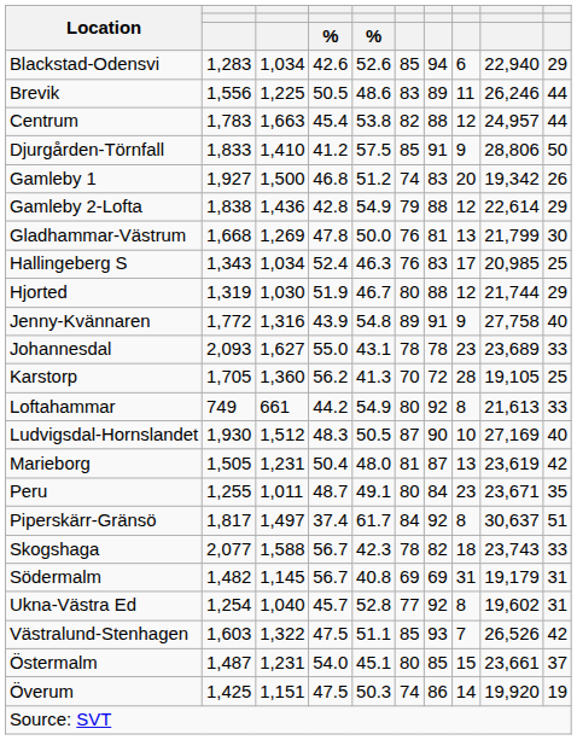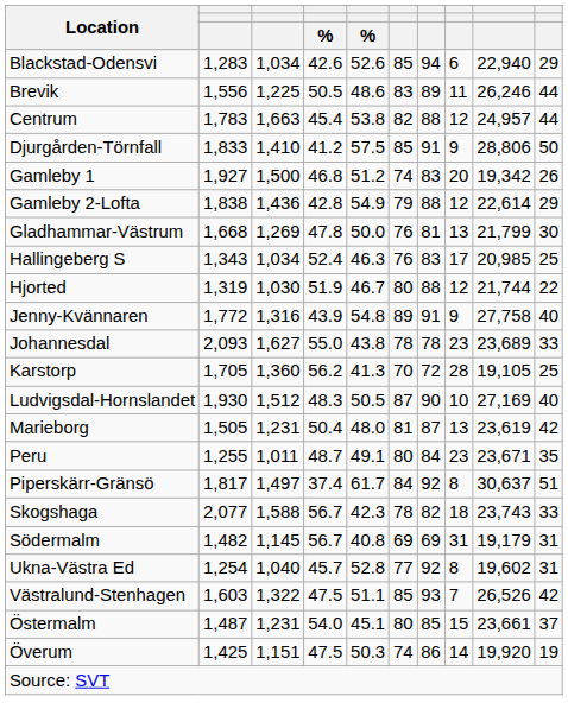Hjorted | column 10: 29 -> 22
Johannesdal | column 5: 43.1 -> 43.8
- row: Loftahammar | 749 | 661 | 44.2 | 54.9 | 80 | 92 | 8 | 21,613 | 33
